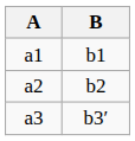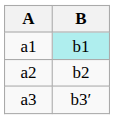a1 | B: no background -> paleturquoise background
